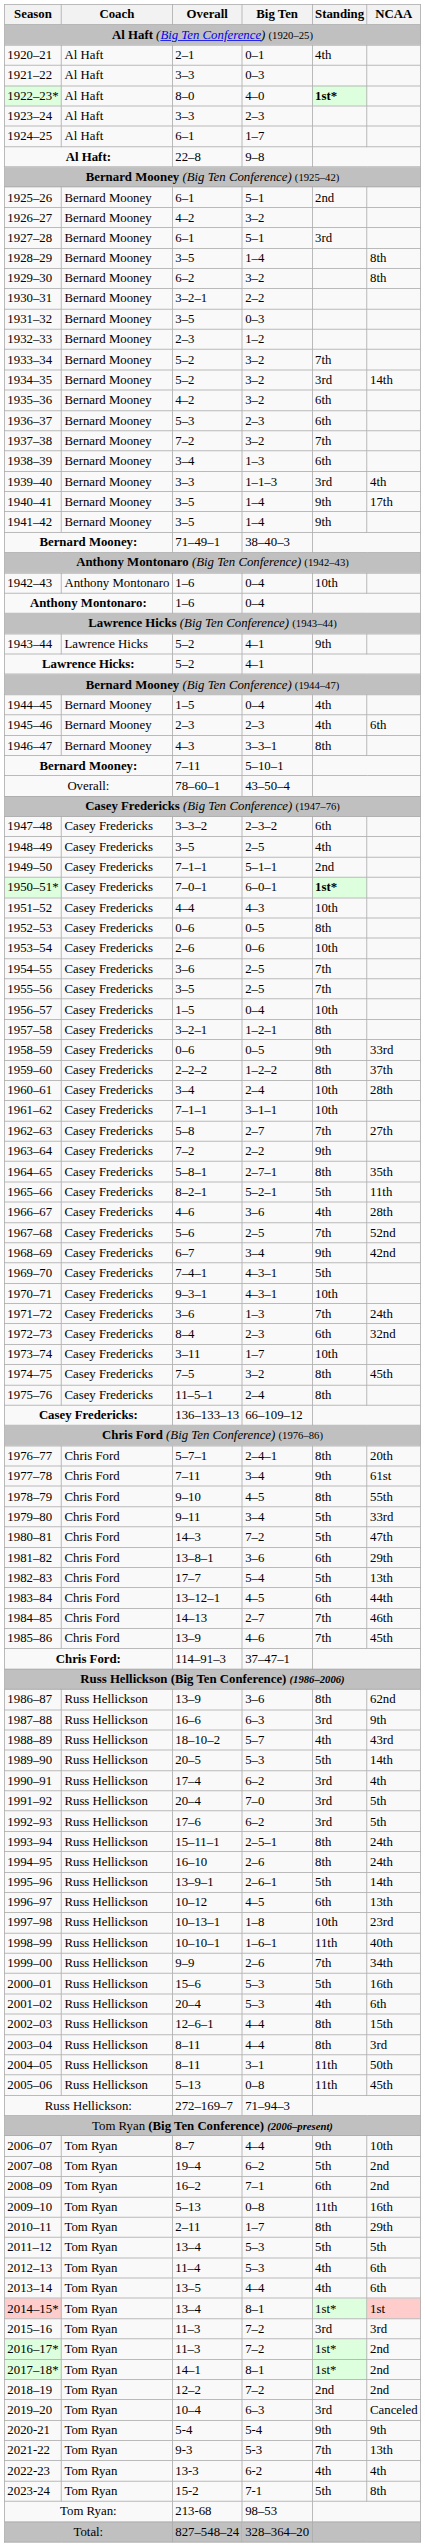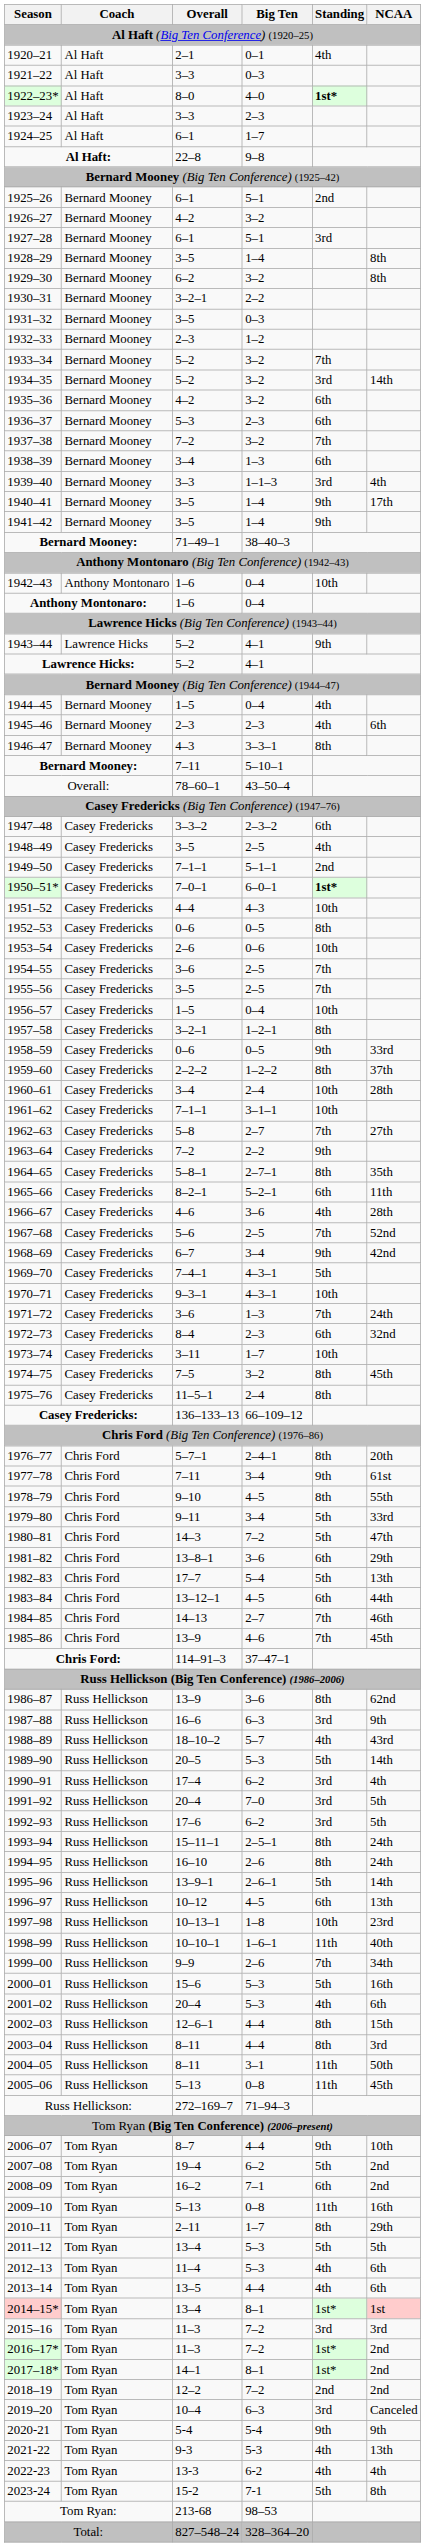1965–66 | Standing: 5th -> 6th
2021-22 | Standing: 7th -> 4th
